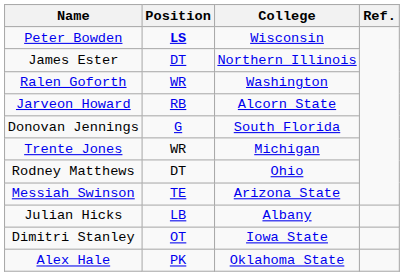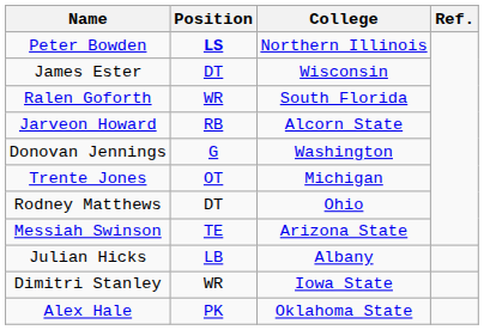Peter Bowden | College: Wisconsin -> Northern Illinois
James Ester | College: Northern Illinois -> Wisconsin
Ralen Goforth | College: Washington -> South Florida
Donovan Jennings | College: South Florida -> Washington
Trente Jones | Position: WR -> OT
Dimitri Stanley | Position: OT -> WR
